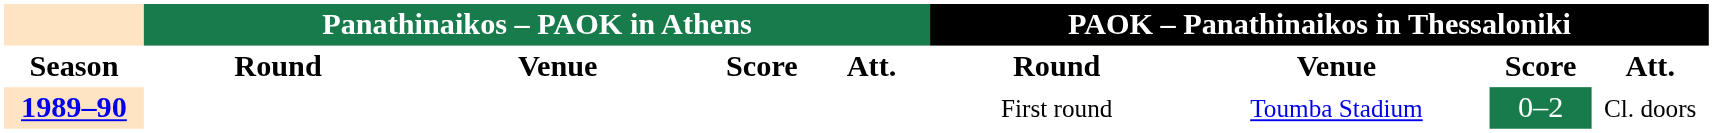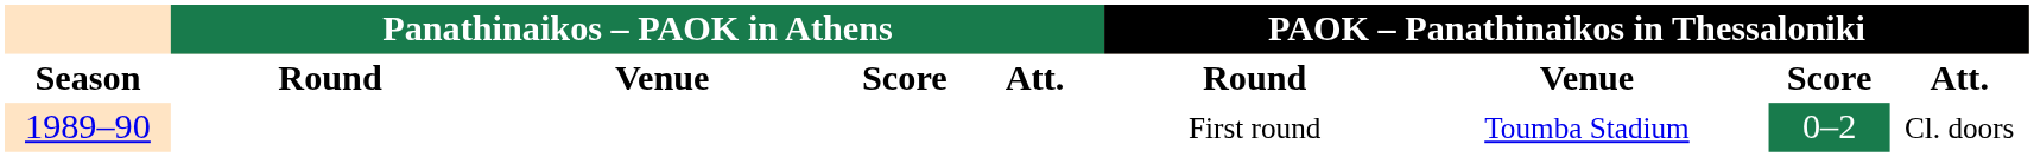1989–90 | column 1: bold -> normal
